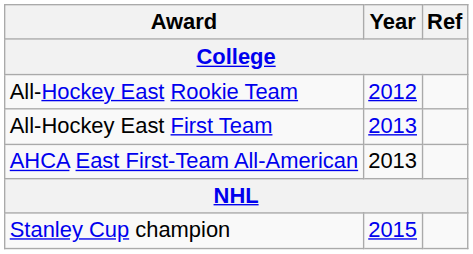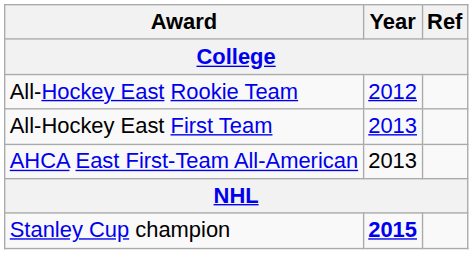Stanley Cup champion | Year: normal -> bold
